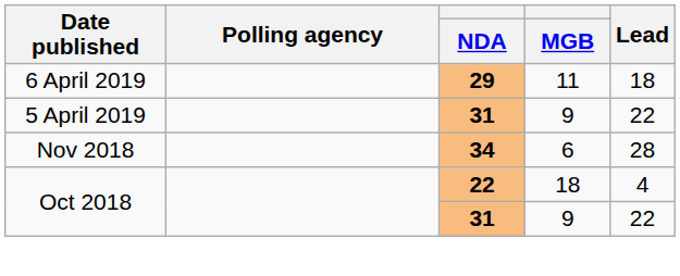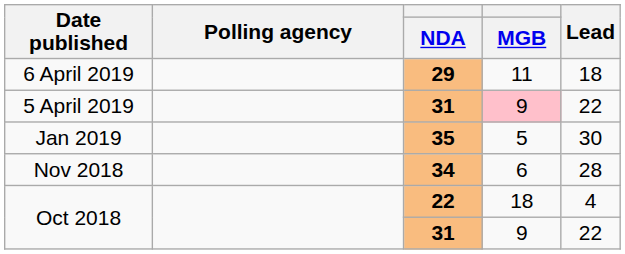5 April 2019 | MGB: no background -> pink background
+ row: Jan 2019 | 35 | 5 | 30
